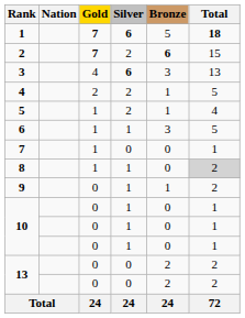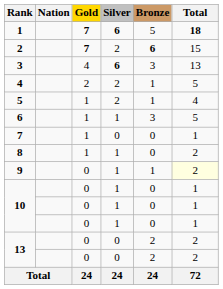8 | Total: lightgrey background -> no background
9 | Total: no background -> lightyellow background
